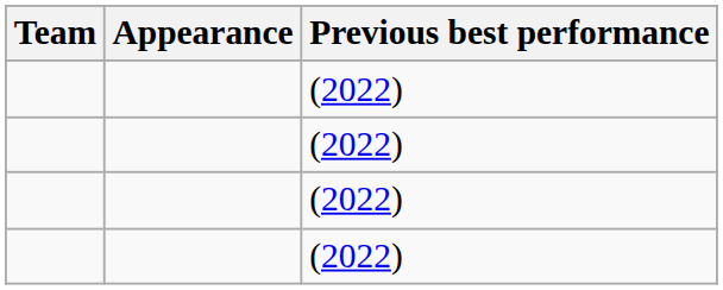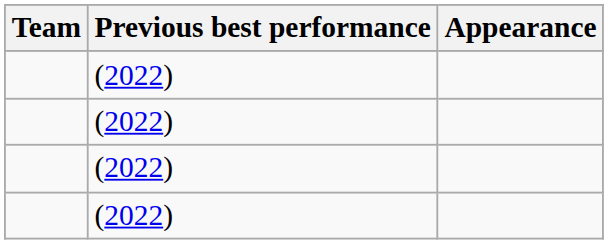columns swapped: Appearance <-> Previous best performance
